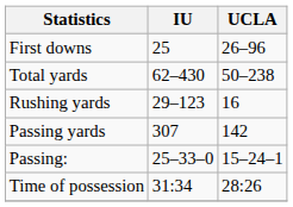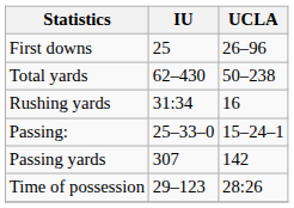Rushing yards | IU: 29–123 -> 31:34
rows swapped: Passing yards <-> Passing:
Time of possession | IU: 31:34 -> 29–123
